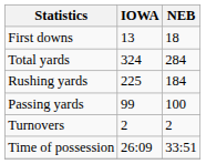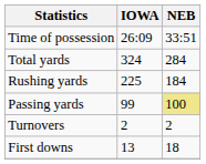rows swapped: First downs <-> Time of possession
Passing yards | NEB: no background -> khaki background
